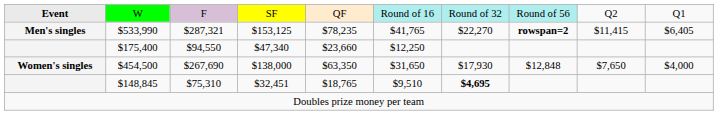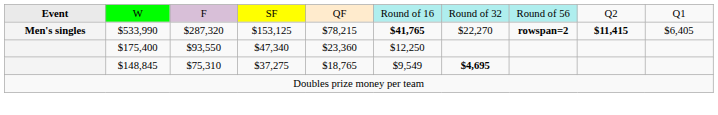$533,990 | column 3: $287,321 -> $287,320
$533,990 | column 5: $78,235 -> $78,215
$533,990 | column 6: normal -> bold
$533,990 | column 9: normal -> bold
$175,400 | column 3: $94,550 -> $93,550
$175,400 | column 5: $23,660 -> $23,360
- row: Women's singles | $454,500 | $267,690 | $138,000 | $63,350 | $31,650 | $17,930 | $12,848 | $7,650 | $4,000
$148,845 | column 4: $32,451 -> $37,275
$148,845 | column 6: $9,510 -> $9,549
